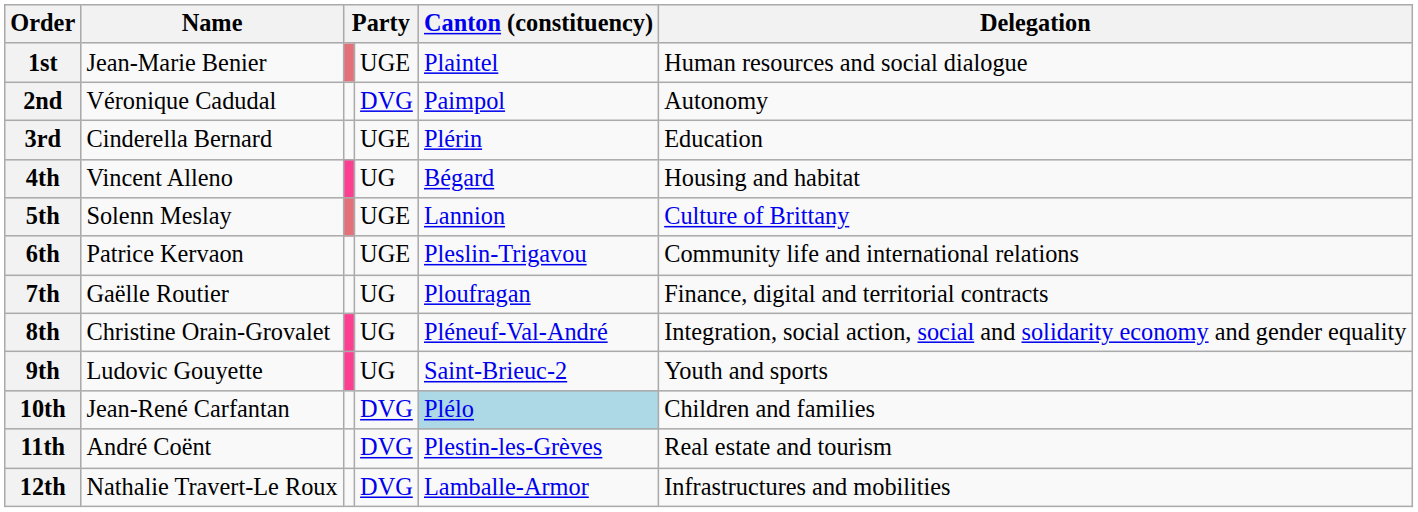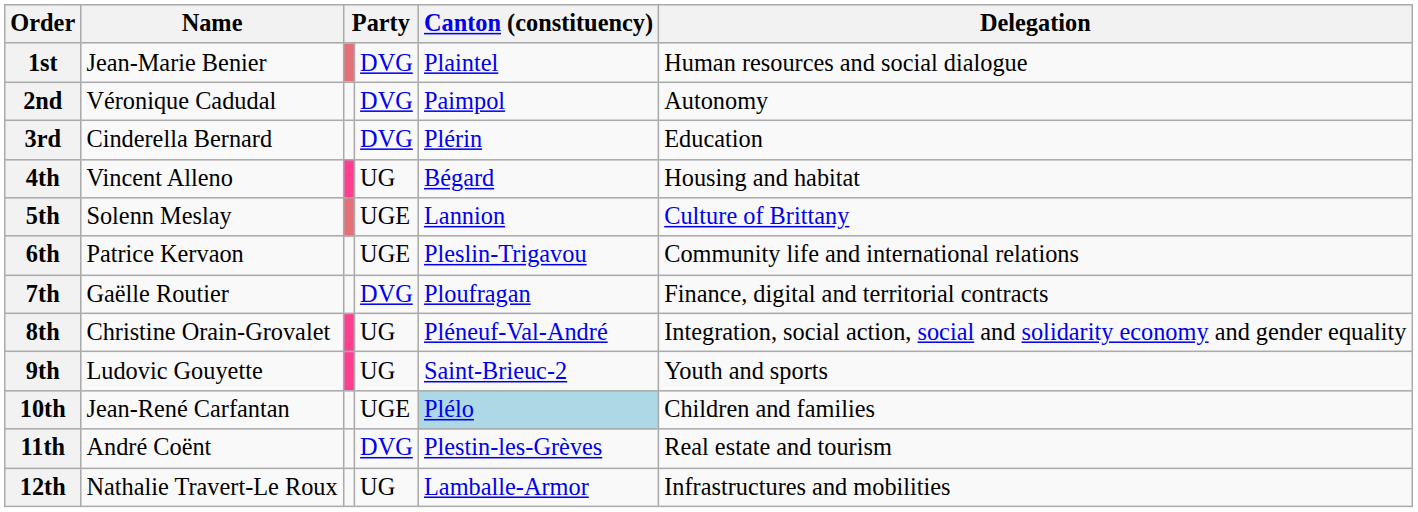1st | column 4: UGE -> DVG
3rd | column 4: UGE -> DVG
7th | column 4: UG -> DVG
10th | column 4: DVG -> UGE
12th | column 4: DVG -> UG
